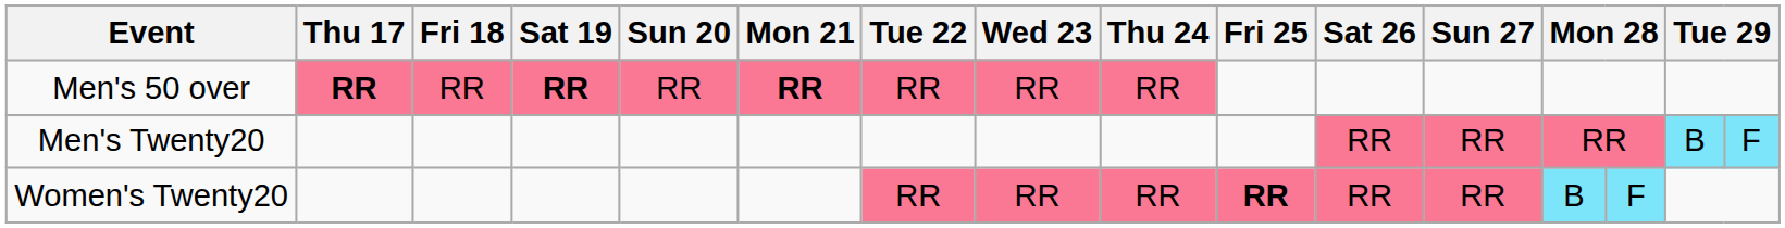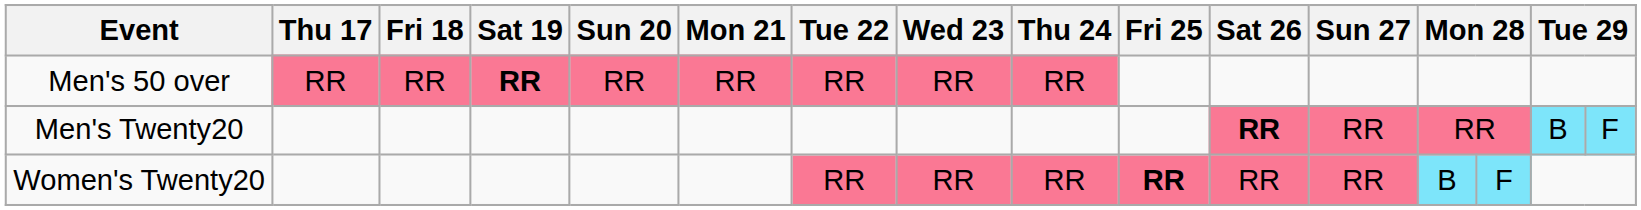Men's 50 over | Thu 17: bold -> normal
Men's 50 over | Mon 21: bold -> normal
Men's Twenty20 | Sat 26: normal -> bold
